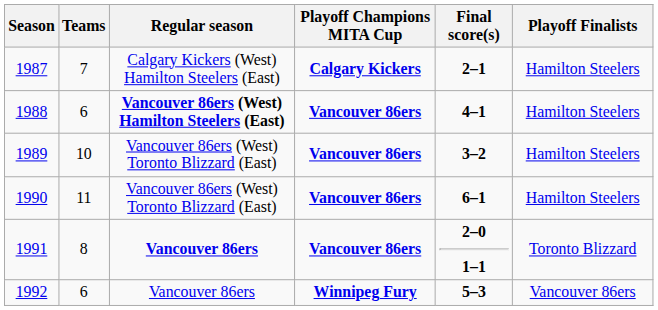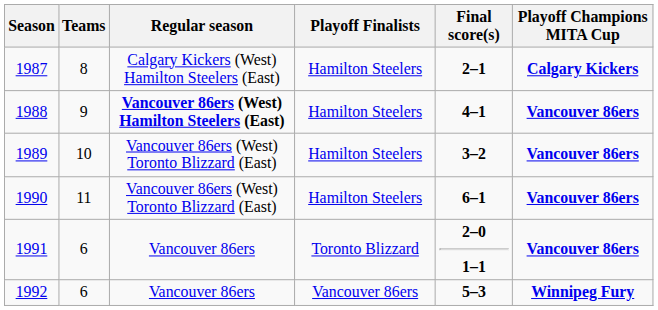columns swapped: Playoff Champions MITA Cup <-> Playoff Finalists
1987 | Teams: 7 -> 8
1988 | Teams: 6 -> 9
1991 | Teams: 8 -> 6
1991 | Regular season: bold -> normal
